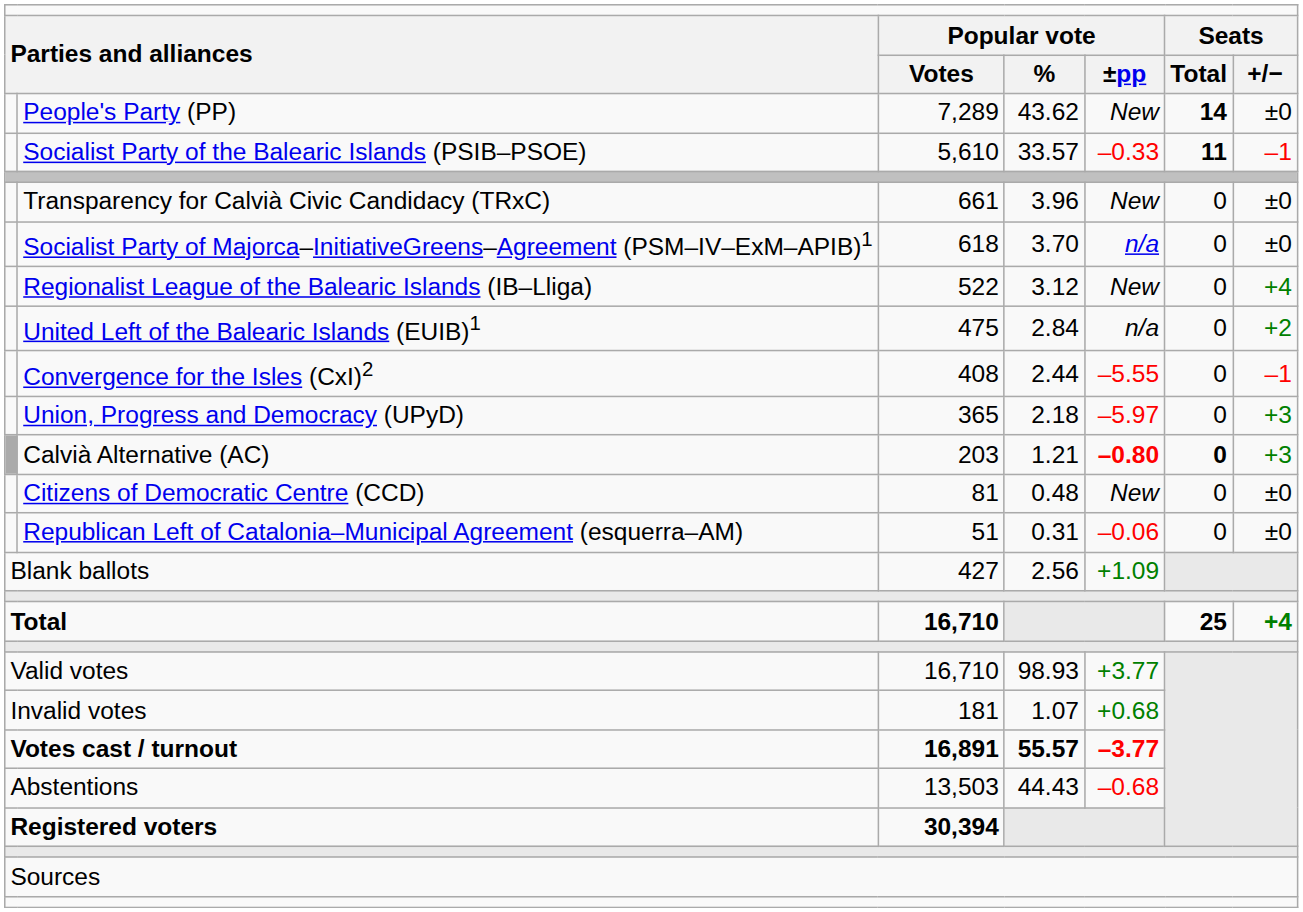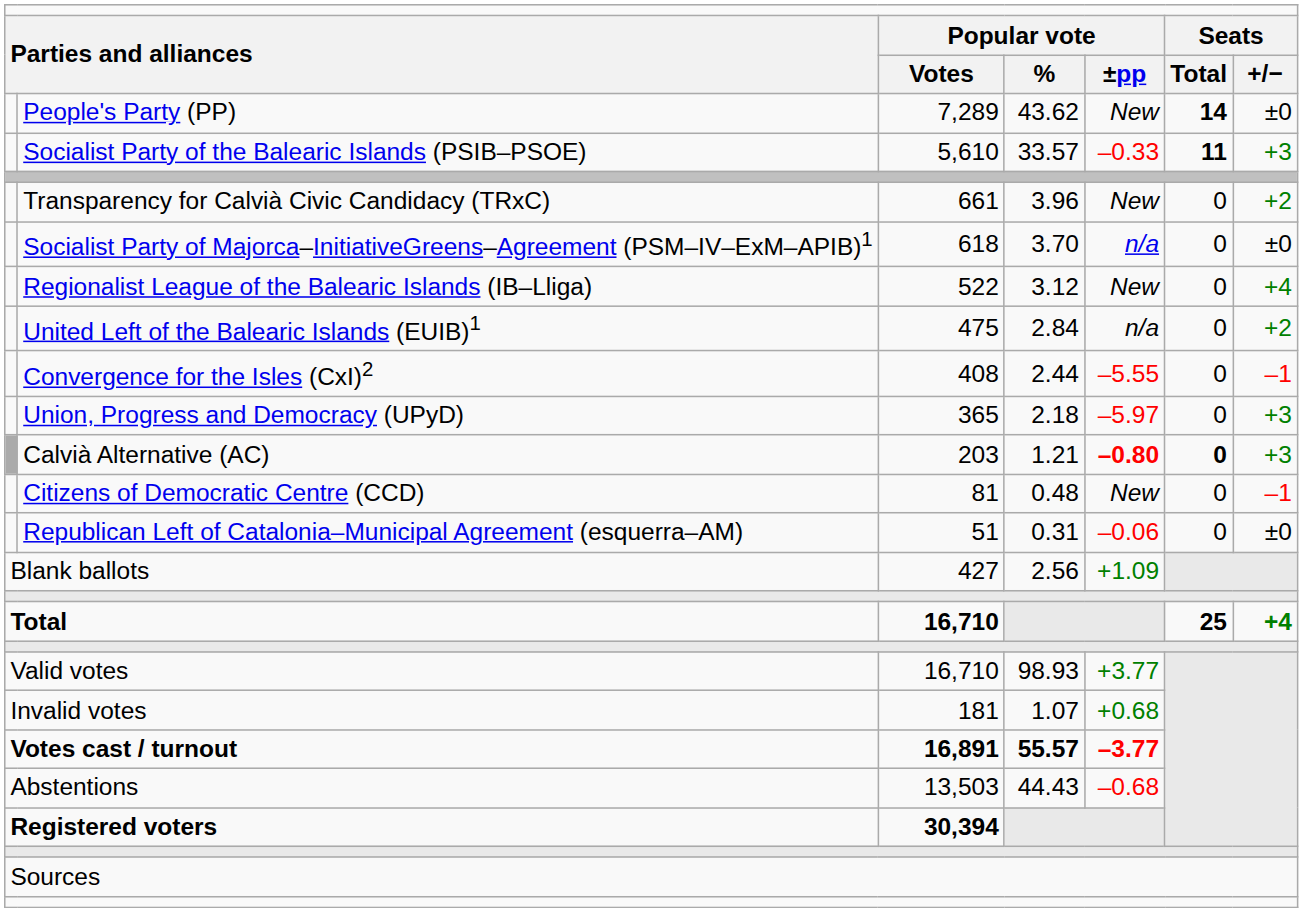Socialist Party of the Balearic Islands (PSIB–PSOE) | column 7: –1 -> +3
Transparency for Calvià Civic Candidacy (TRxC) | column 7: ±0 -> +2
Citizens of Democratic Centre (CCD) | column 7: ±0 -> –1
